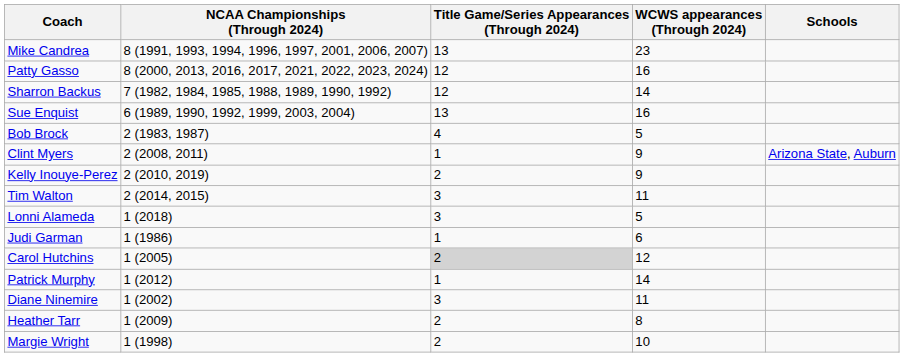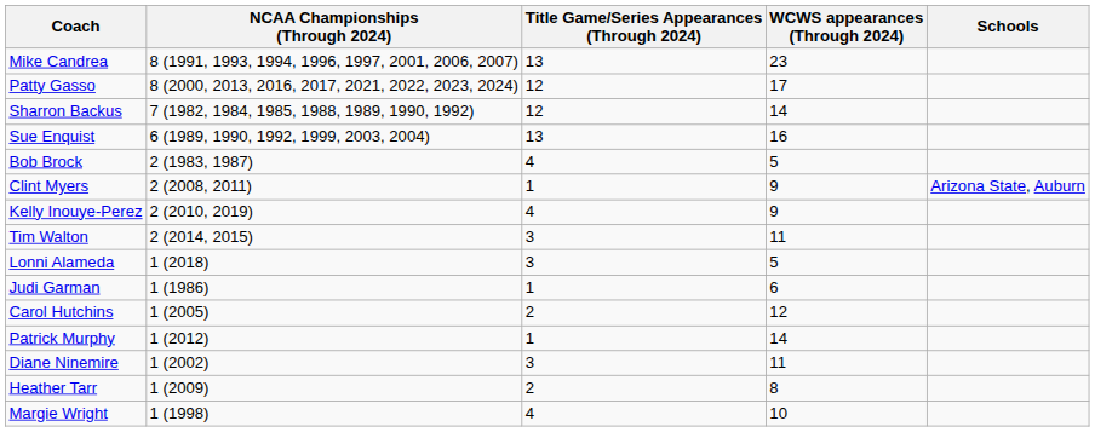Patty Gasso | WCWS appearances (Through 2024): 16 -> 17
Kelly Inouye-Perez | Title Game/Series Appearances (Through 2024): 2 -> 4
Carol Hutchins | Title Game/Series Appearances (Through 2024): lightgrey background -> no background
Margie Wright | Title Game/Series Appearances (Through 2024): 2 -> 4
